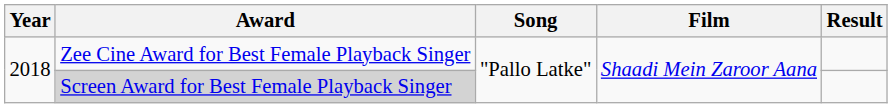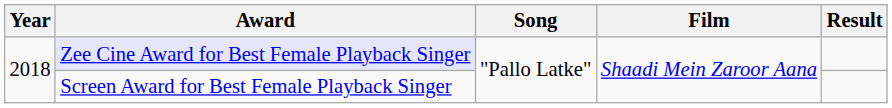Zee Cine Award for Best Female Playback Singer | Award: no background -> lavender background
Screen Award for Best Female Playback Singer | Award: lightgrey background -> no background
